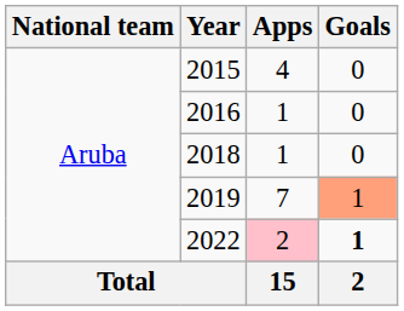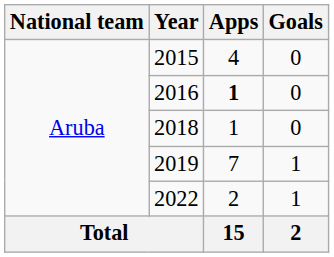2016 | Apps: normal -> bold
2019 | Goals: lightsalmon background -> no background
2022 | Apps: pink background -> no background
2022 | Goals: bold -> normal
